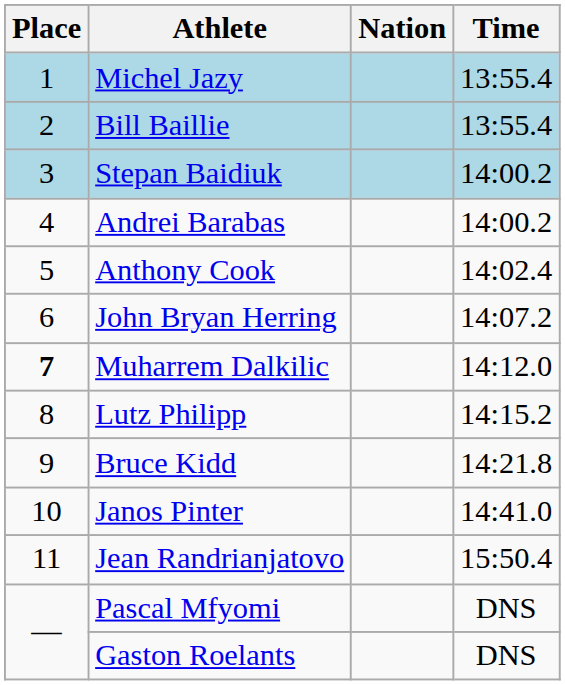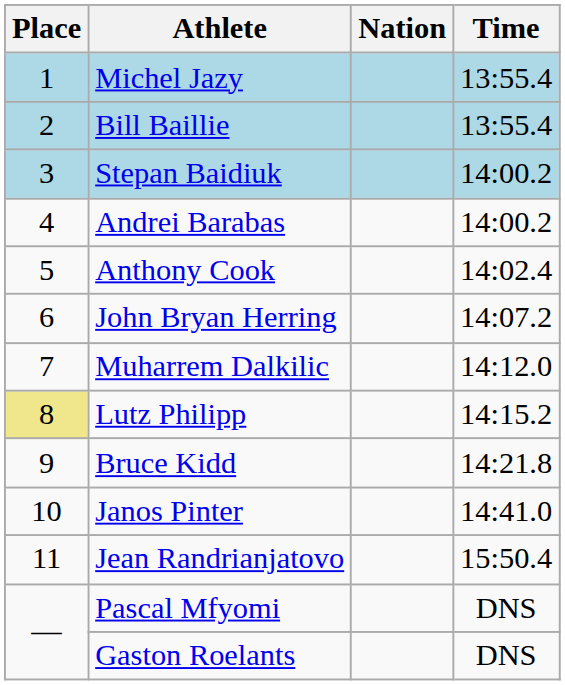Muharrem Dalkilic | Place: bold -> normal
Lutz Philipp | Place: no background -> khaki background
